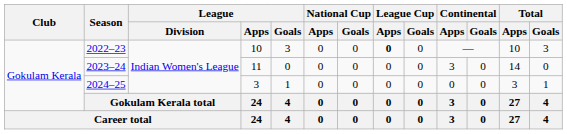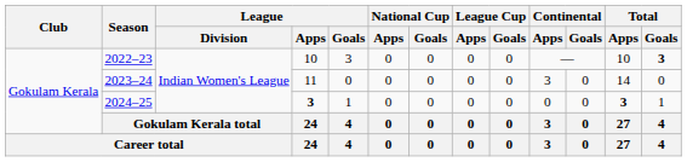2022–23 | League Cup / Apps: bold -> normal
2022–23 | Total / Goals: normal -> bold
2024–25 | League / Apps: normal -> bold
2024–25 | Total / Apps: normal -> bold
